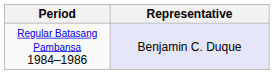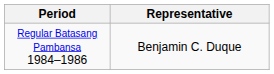Regular Batasang Pambansa 1984–1986 | Representative: lavender background -> no background
